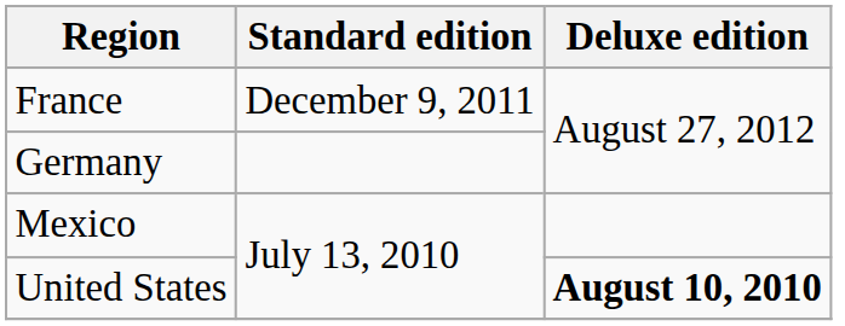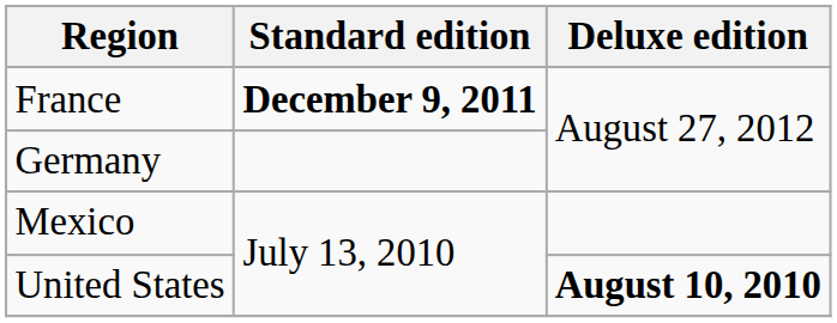France | Standard edition: normal -> bold
